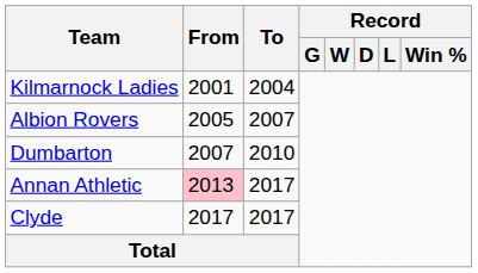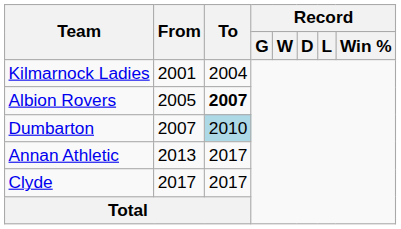Albion Rovers | To: normal -> bold
Dumbarton | To: no background -> lightblue background
Annan Athletic | From: pink background -> no background
